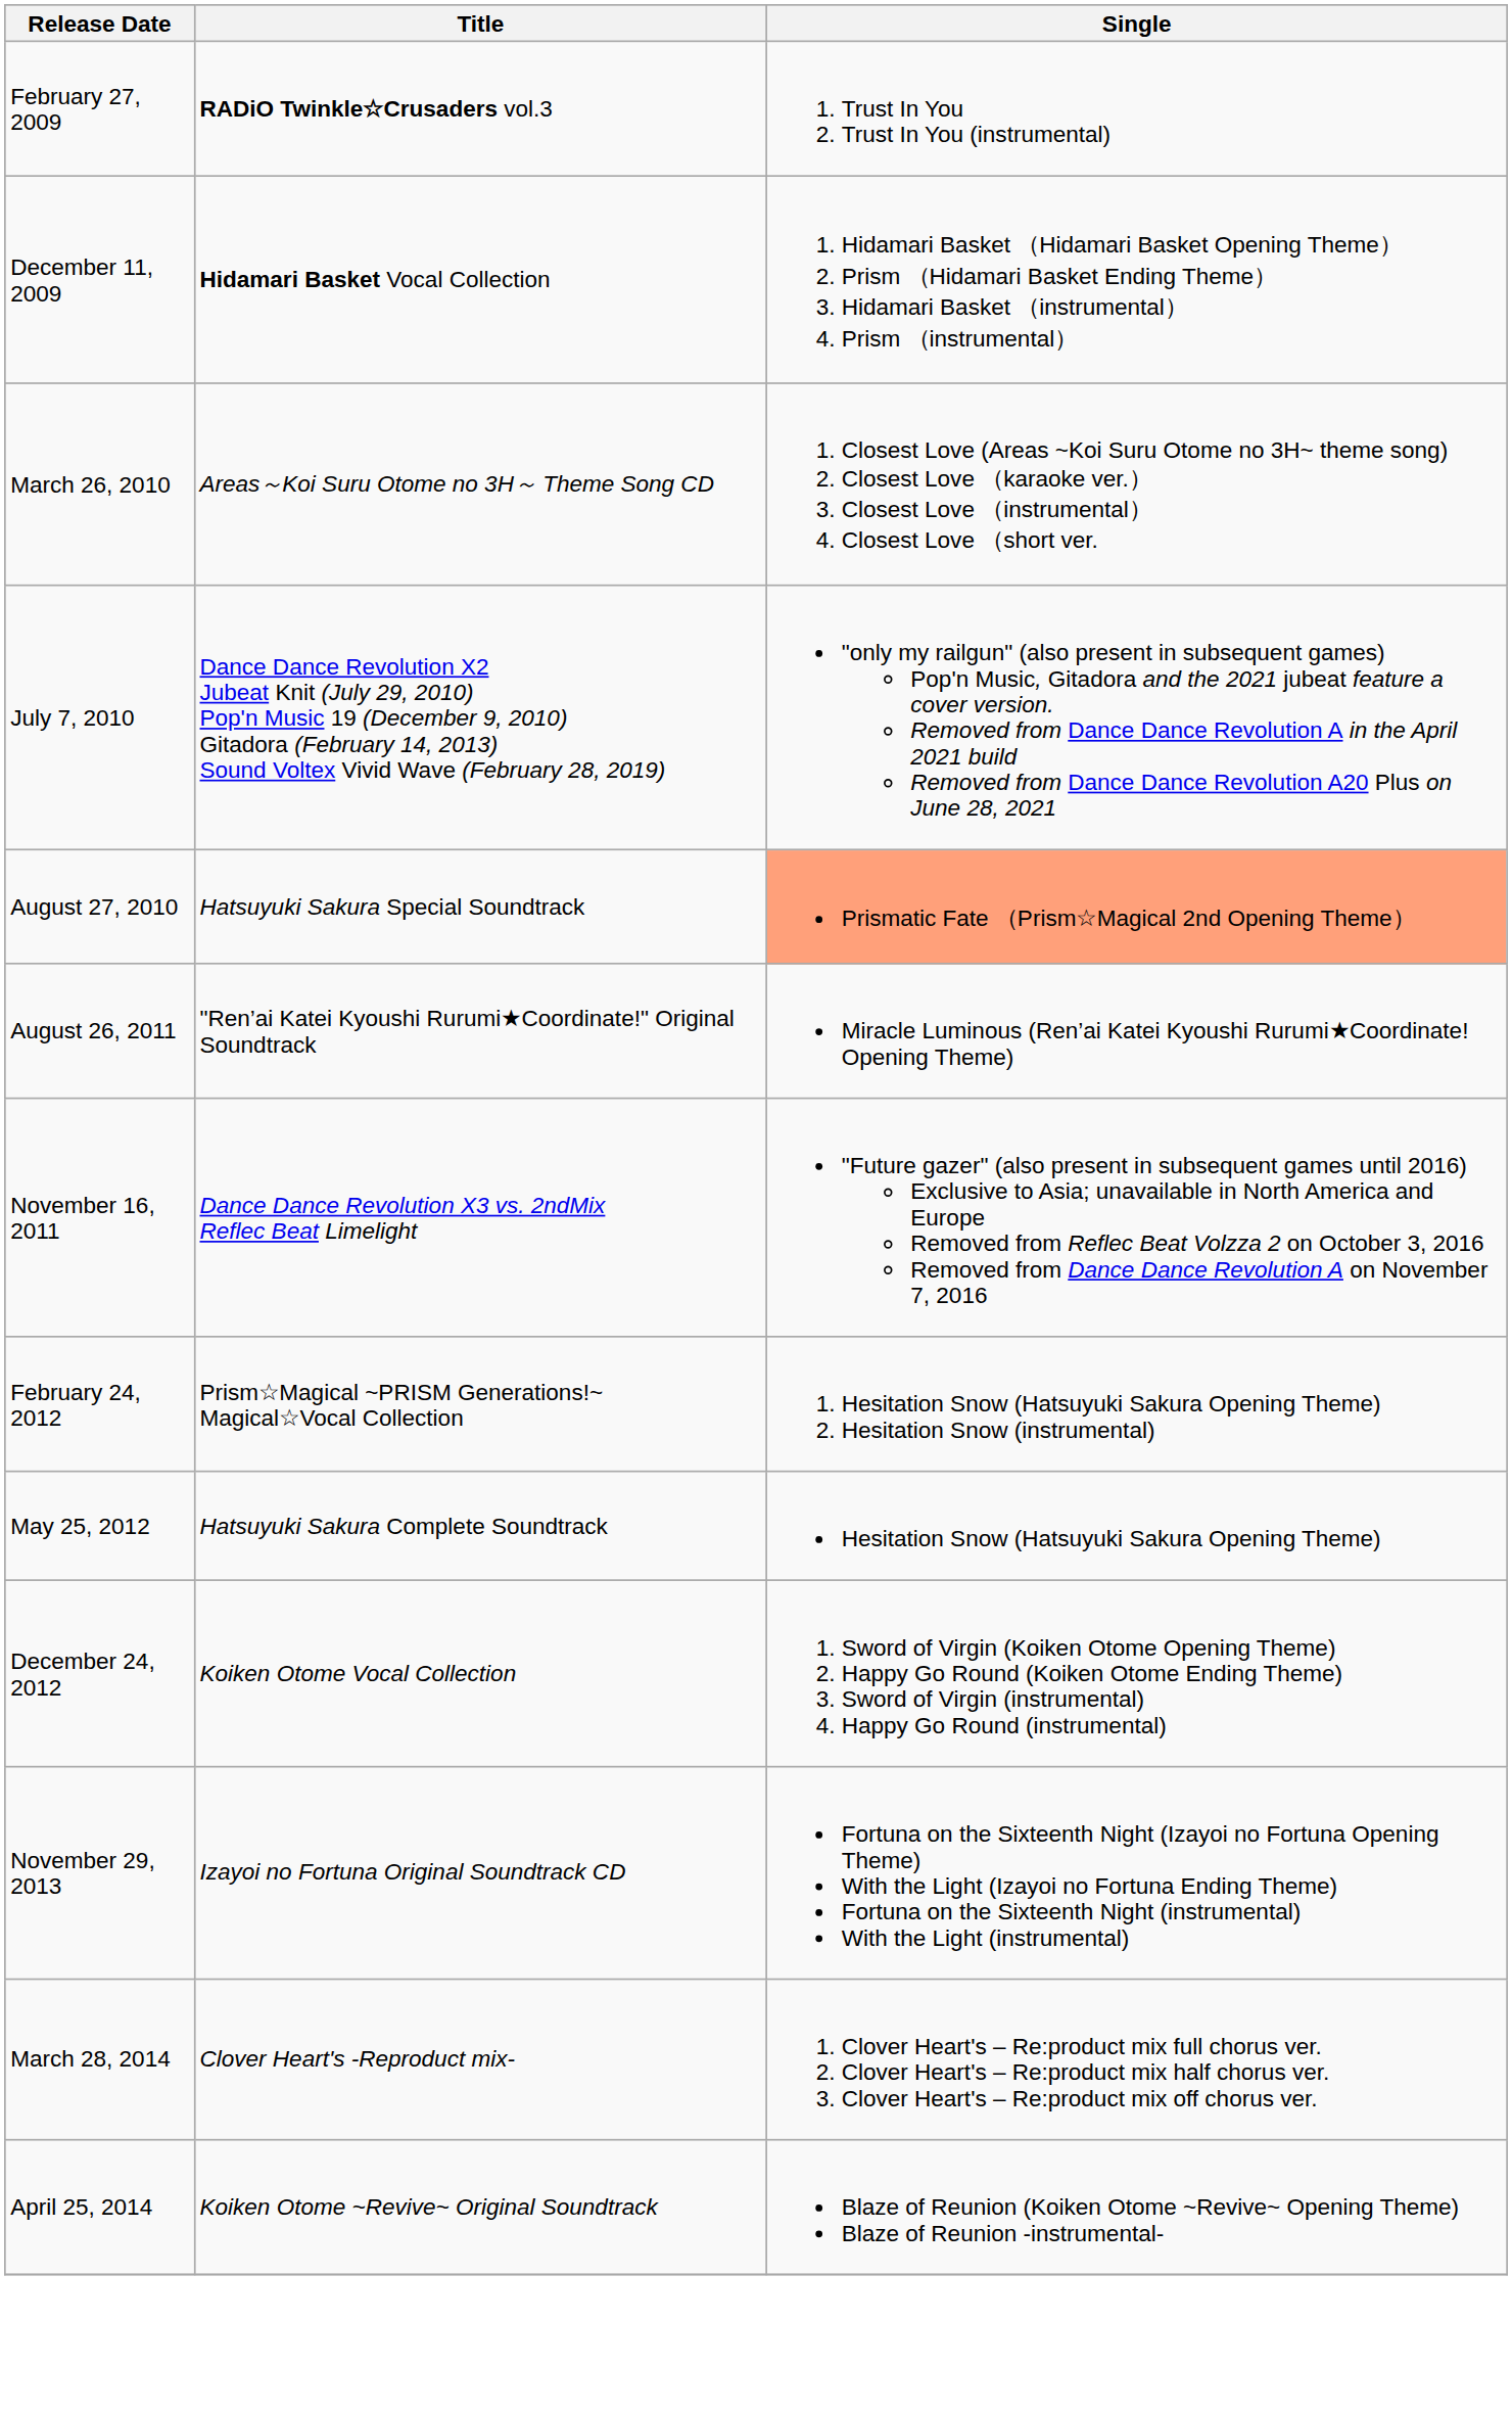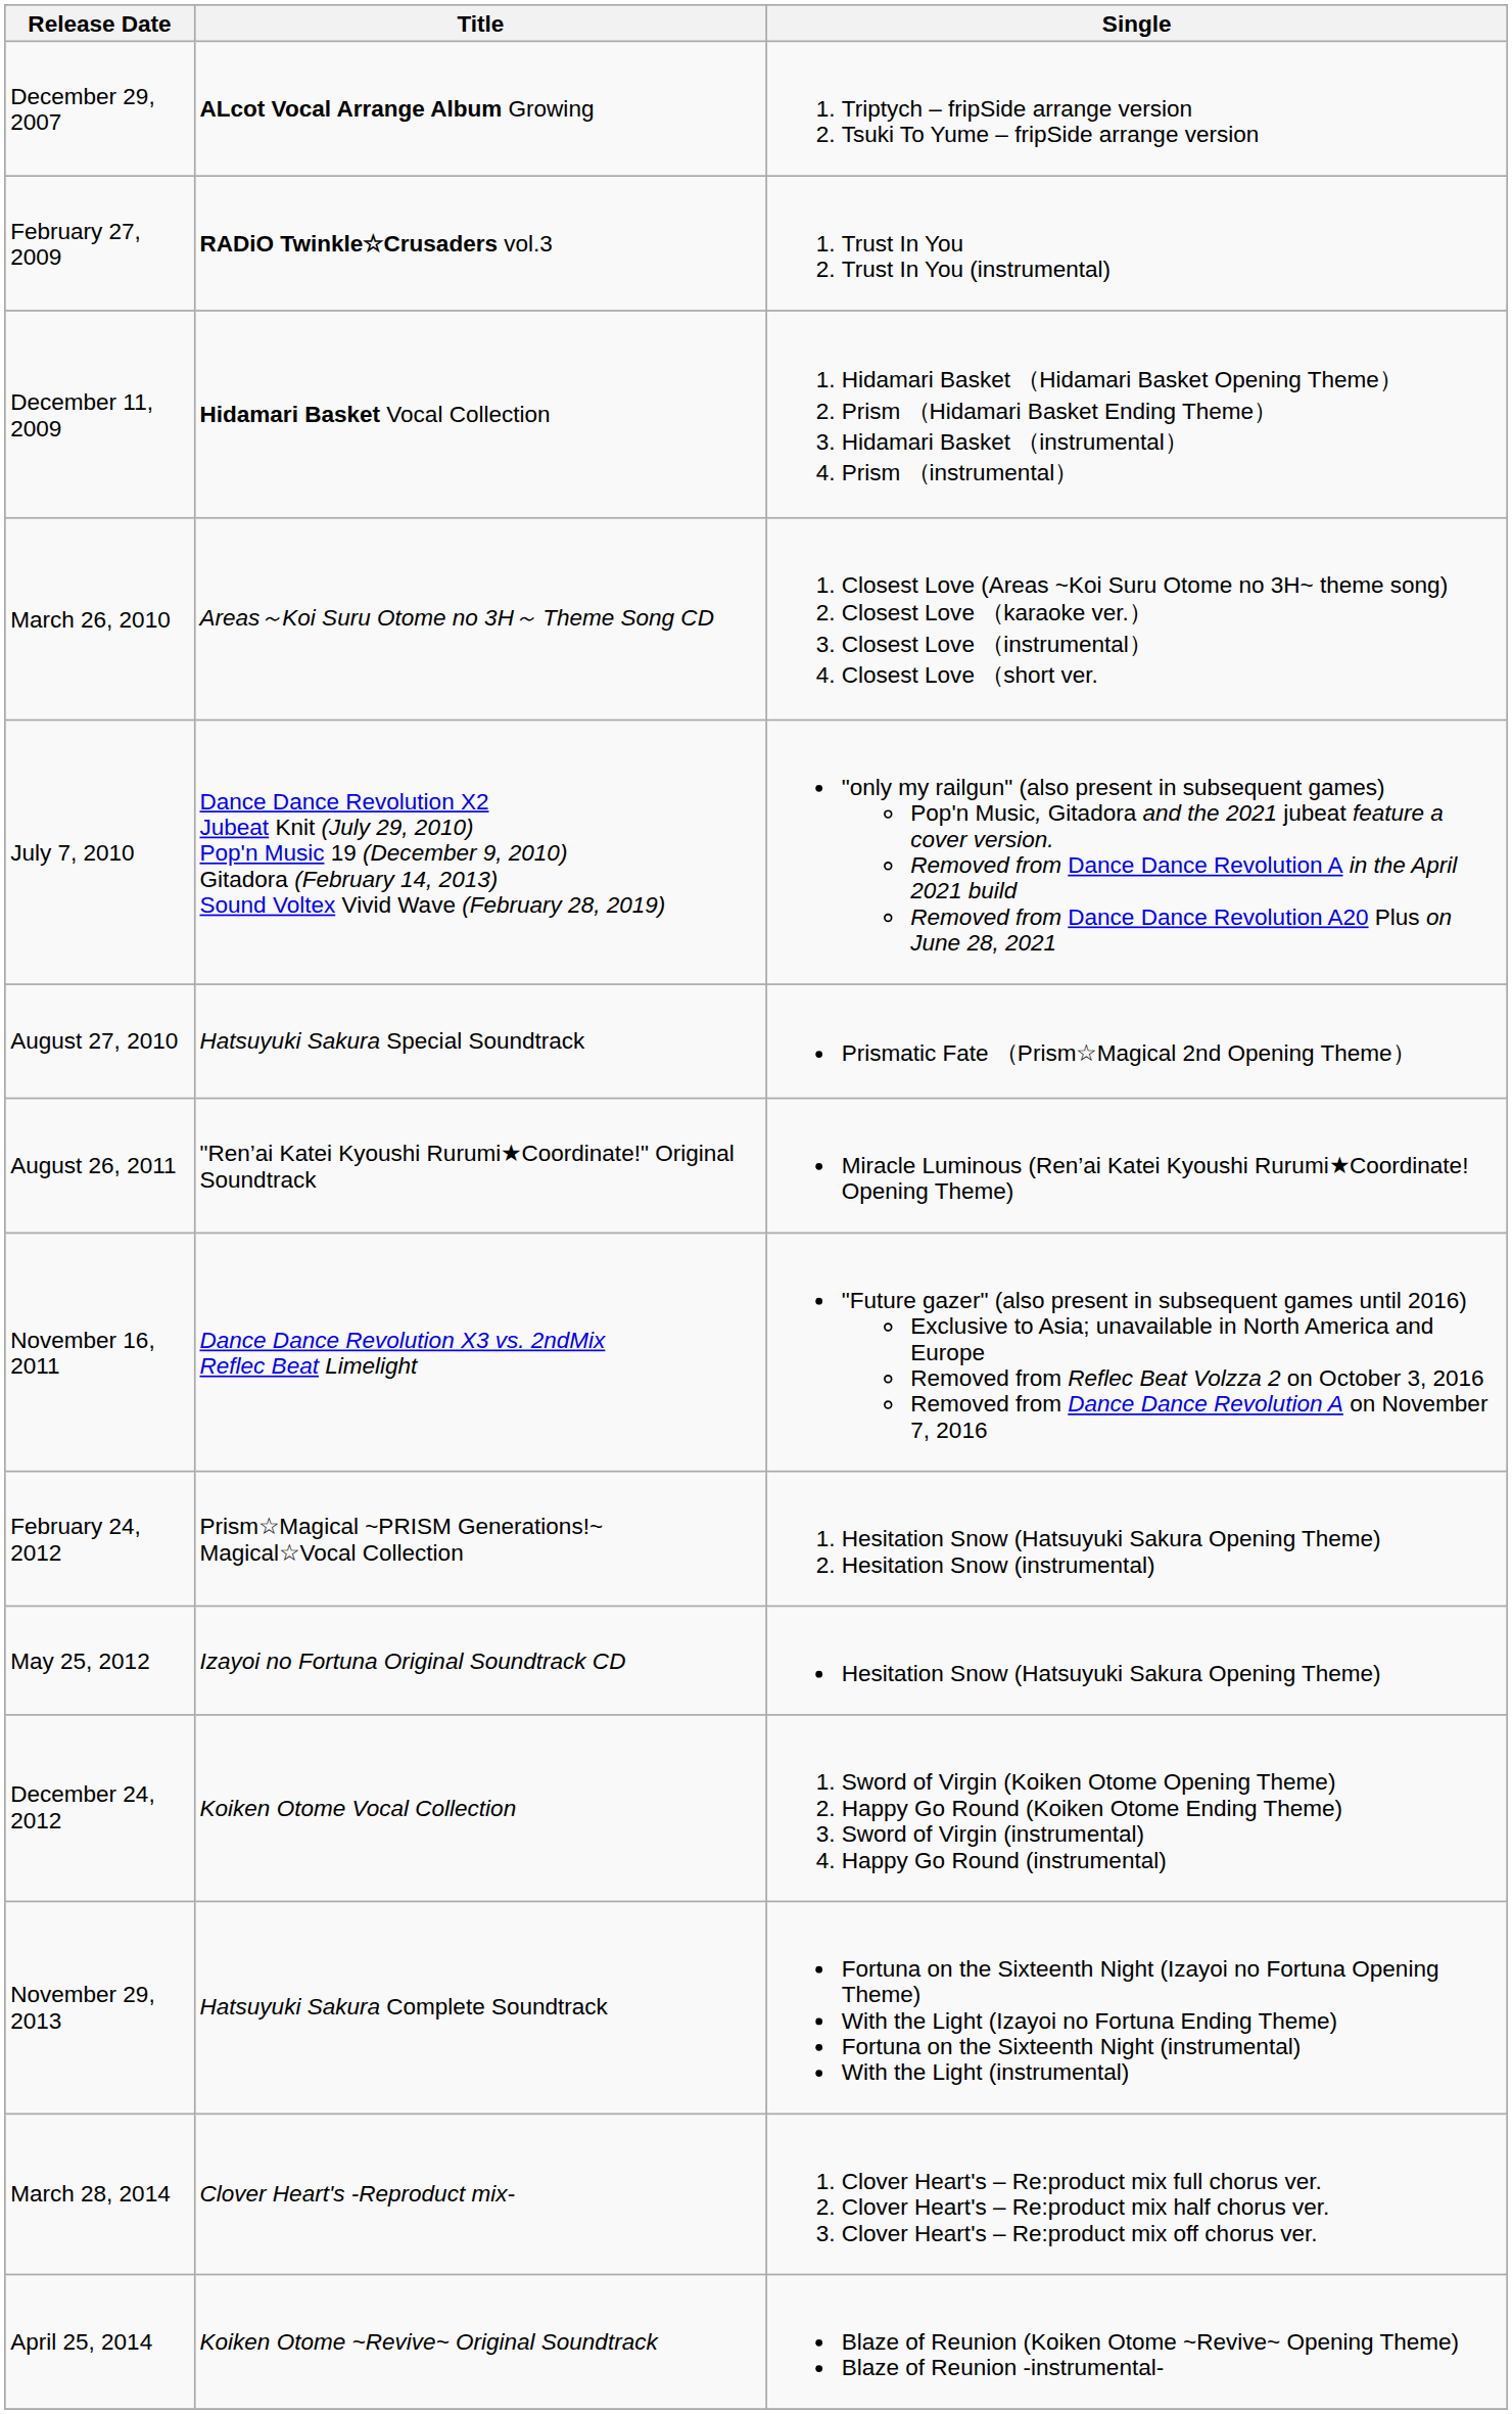+ row: December 29, 2007 | ALcot Vocal Arrange Album Growing | Triptych – fripSide arrange version Tsuki To Yume – fripSide arrange version
August 27, 2010 | Single: lightsalmon background -> no background
May 25, 2012 | Title: Hatsuyuki Sakura Complete Soundtrack -> Izayoi no Fortuna Original Soundtrack CD
November 29, 2013 | Title: Izayoi no Fortuna Original Soundtrack CD -> Hatsuyuki Sakura Complete Soundtrack
